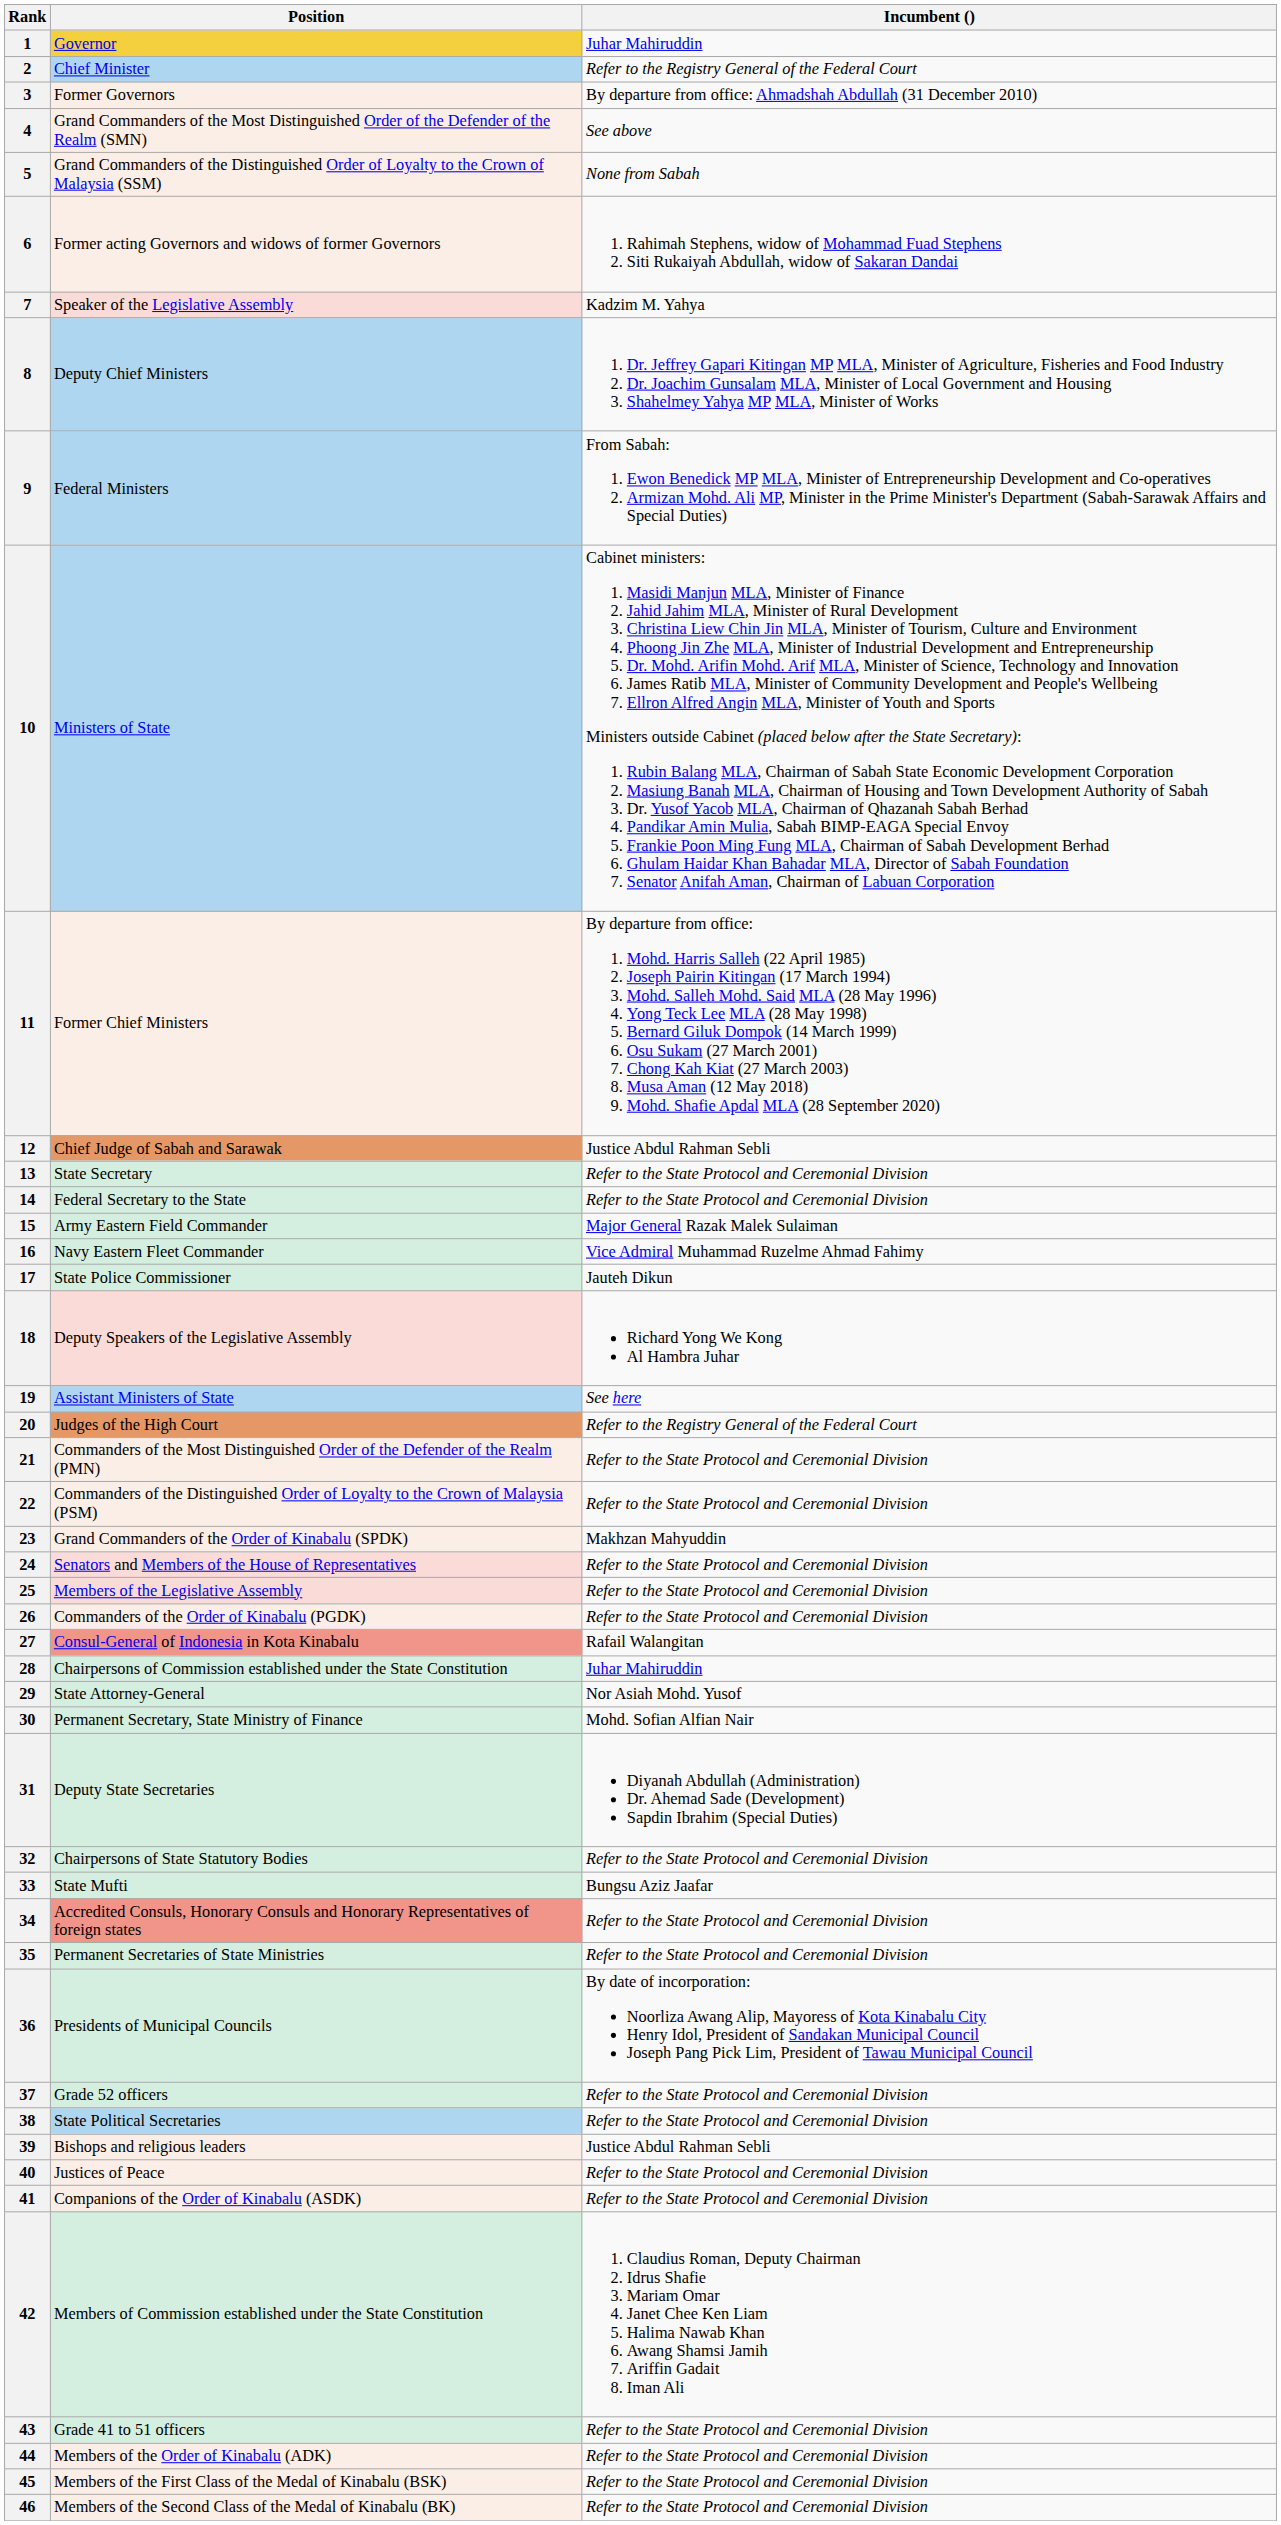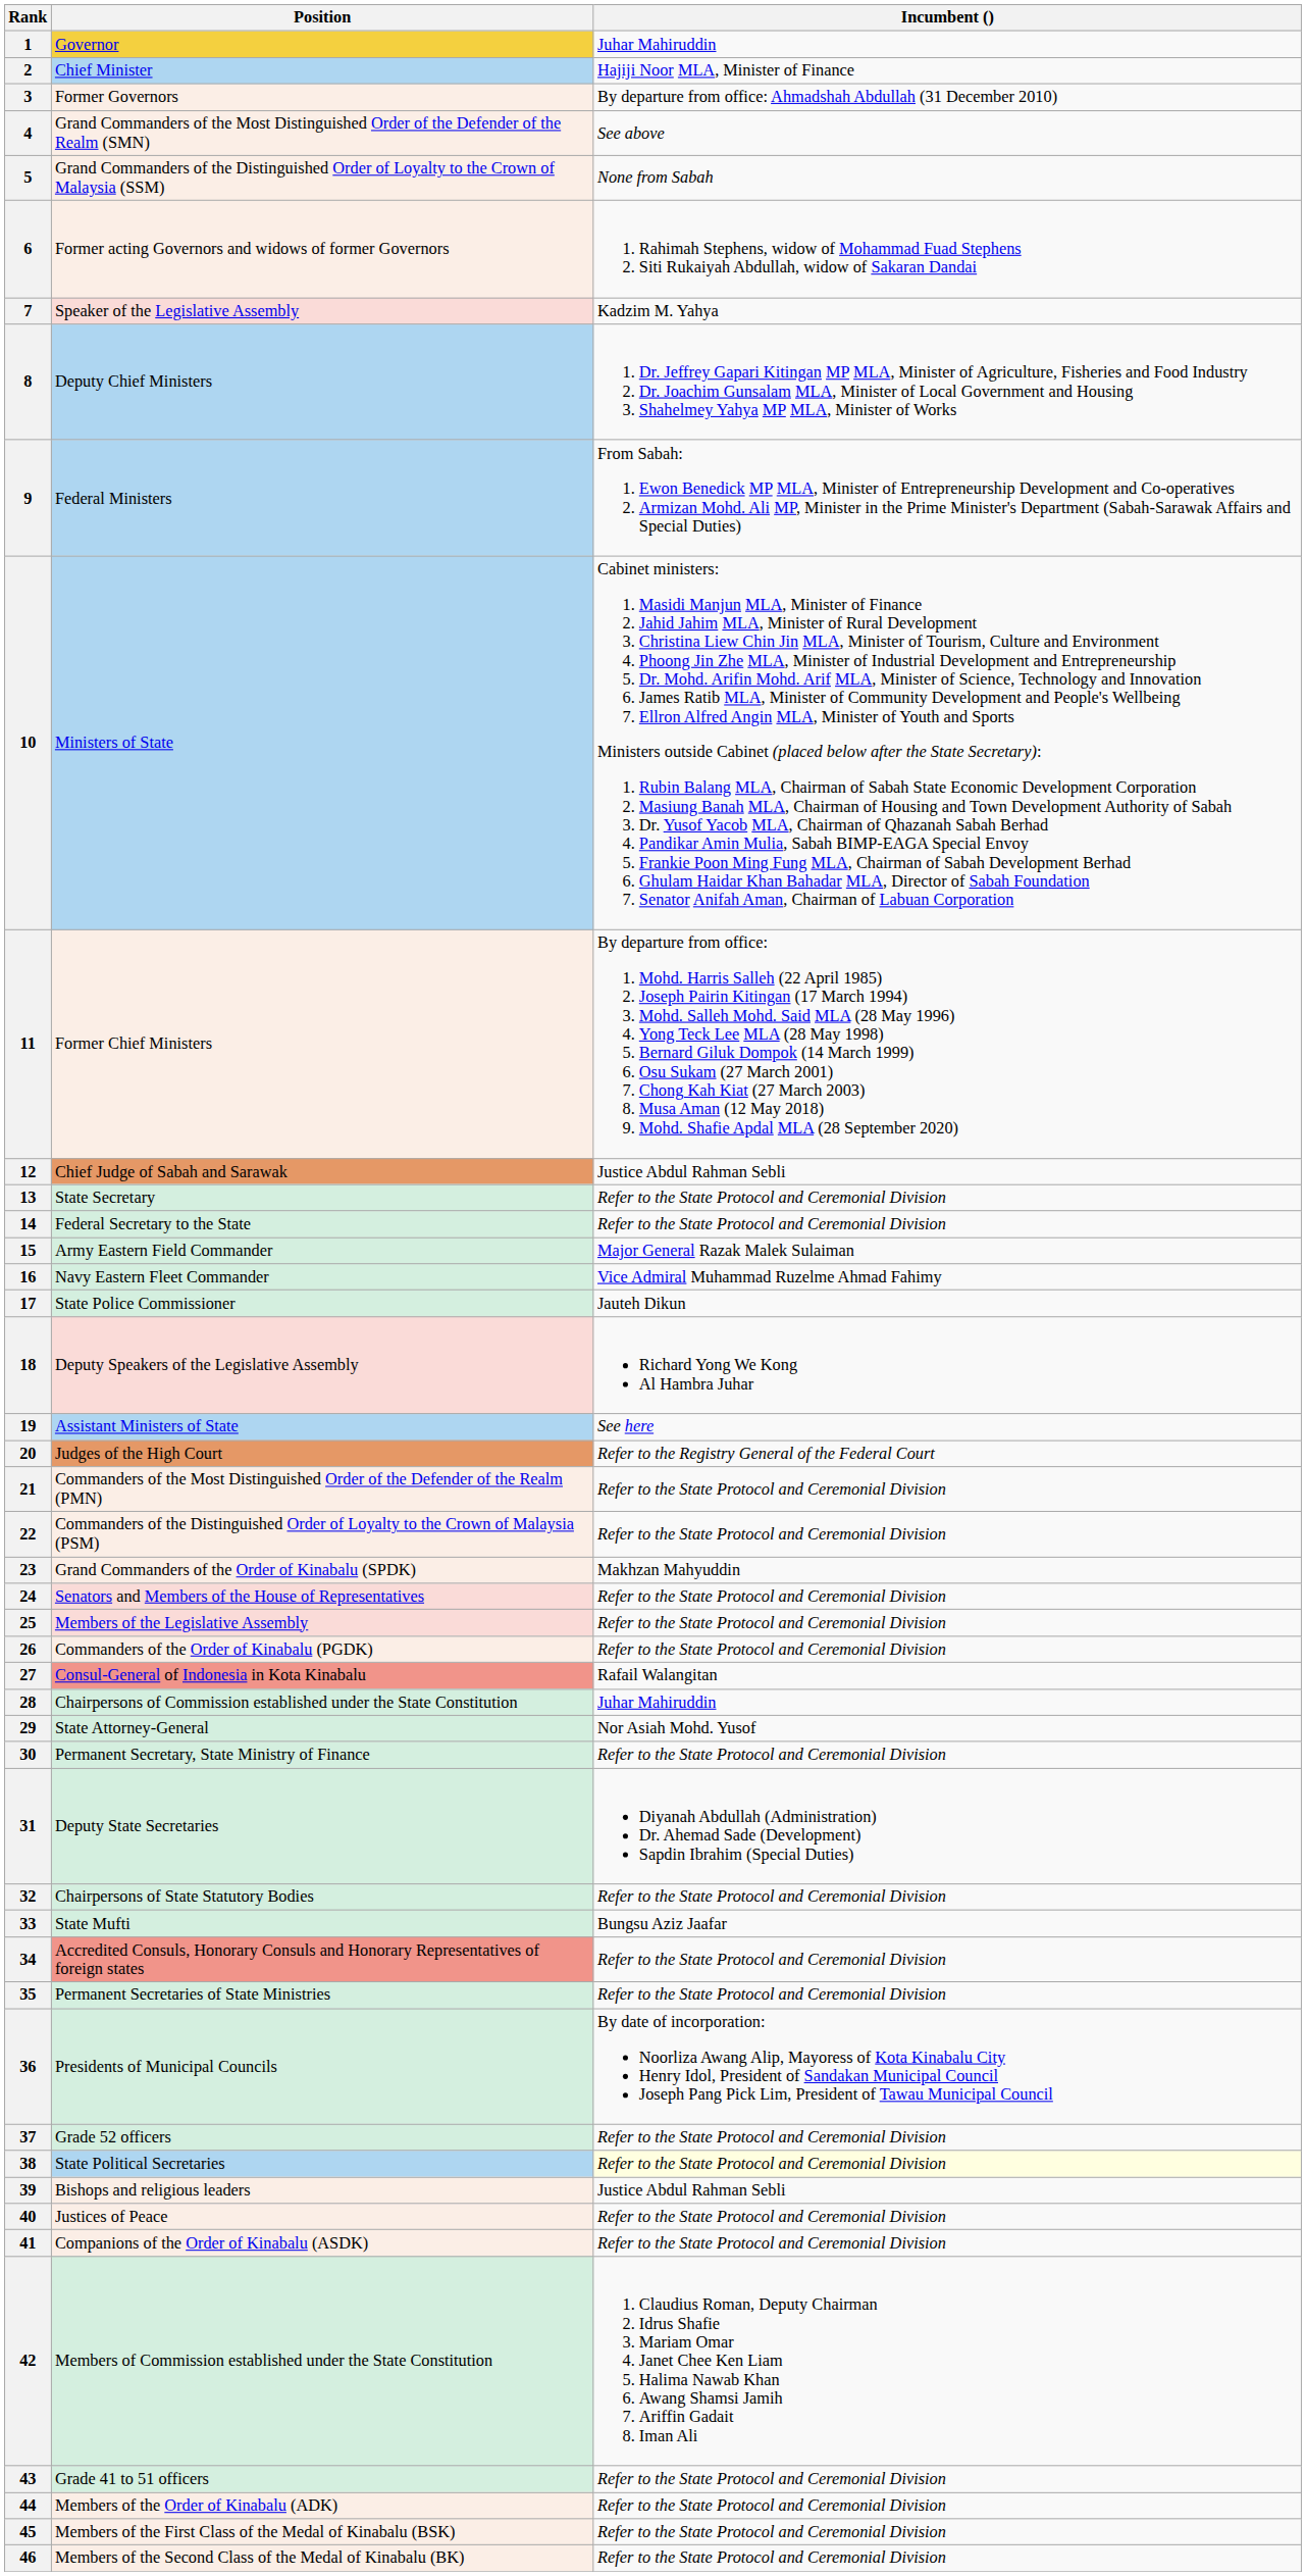2 | Incumbent (): Refer to the Registry General of the Federal Court -> Hajiji Noor MLA, Minister of Finance
30 | Incumbent (): Mohd. Sofian Alfian Nair -> Refer to the State Protocol and Ceremonial Division
38 | Incumbent (): no background -> lightyellow background
